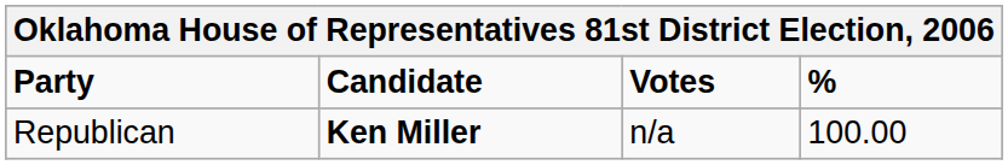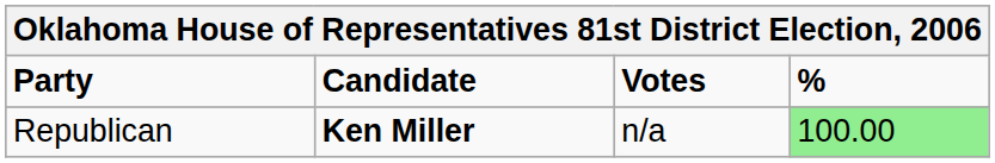Republican | %: no background -> lightgreen background
